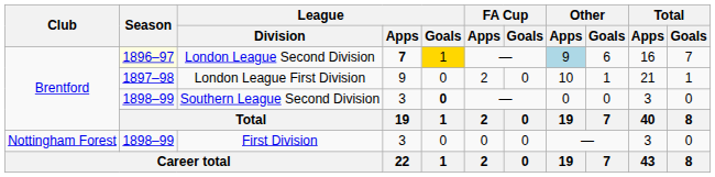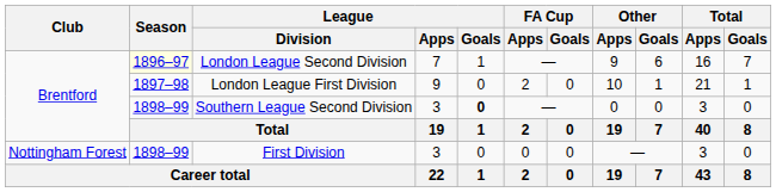London League Second Division | League / Apps: bold -> normal
London League Second Division | League / Goals: gold background -> no background
London League Second Division | Other / Apps: lightblue background -> no background
